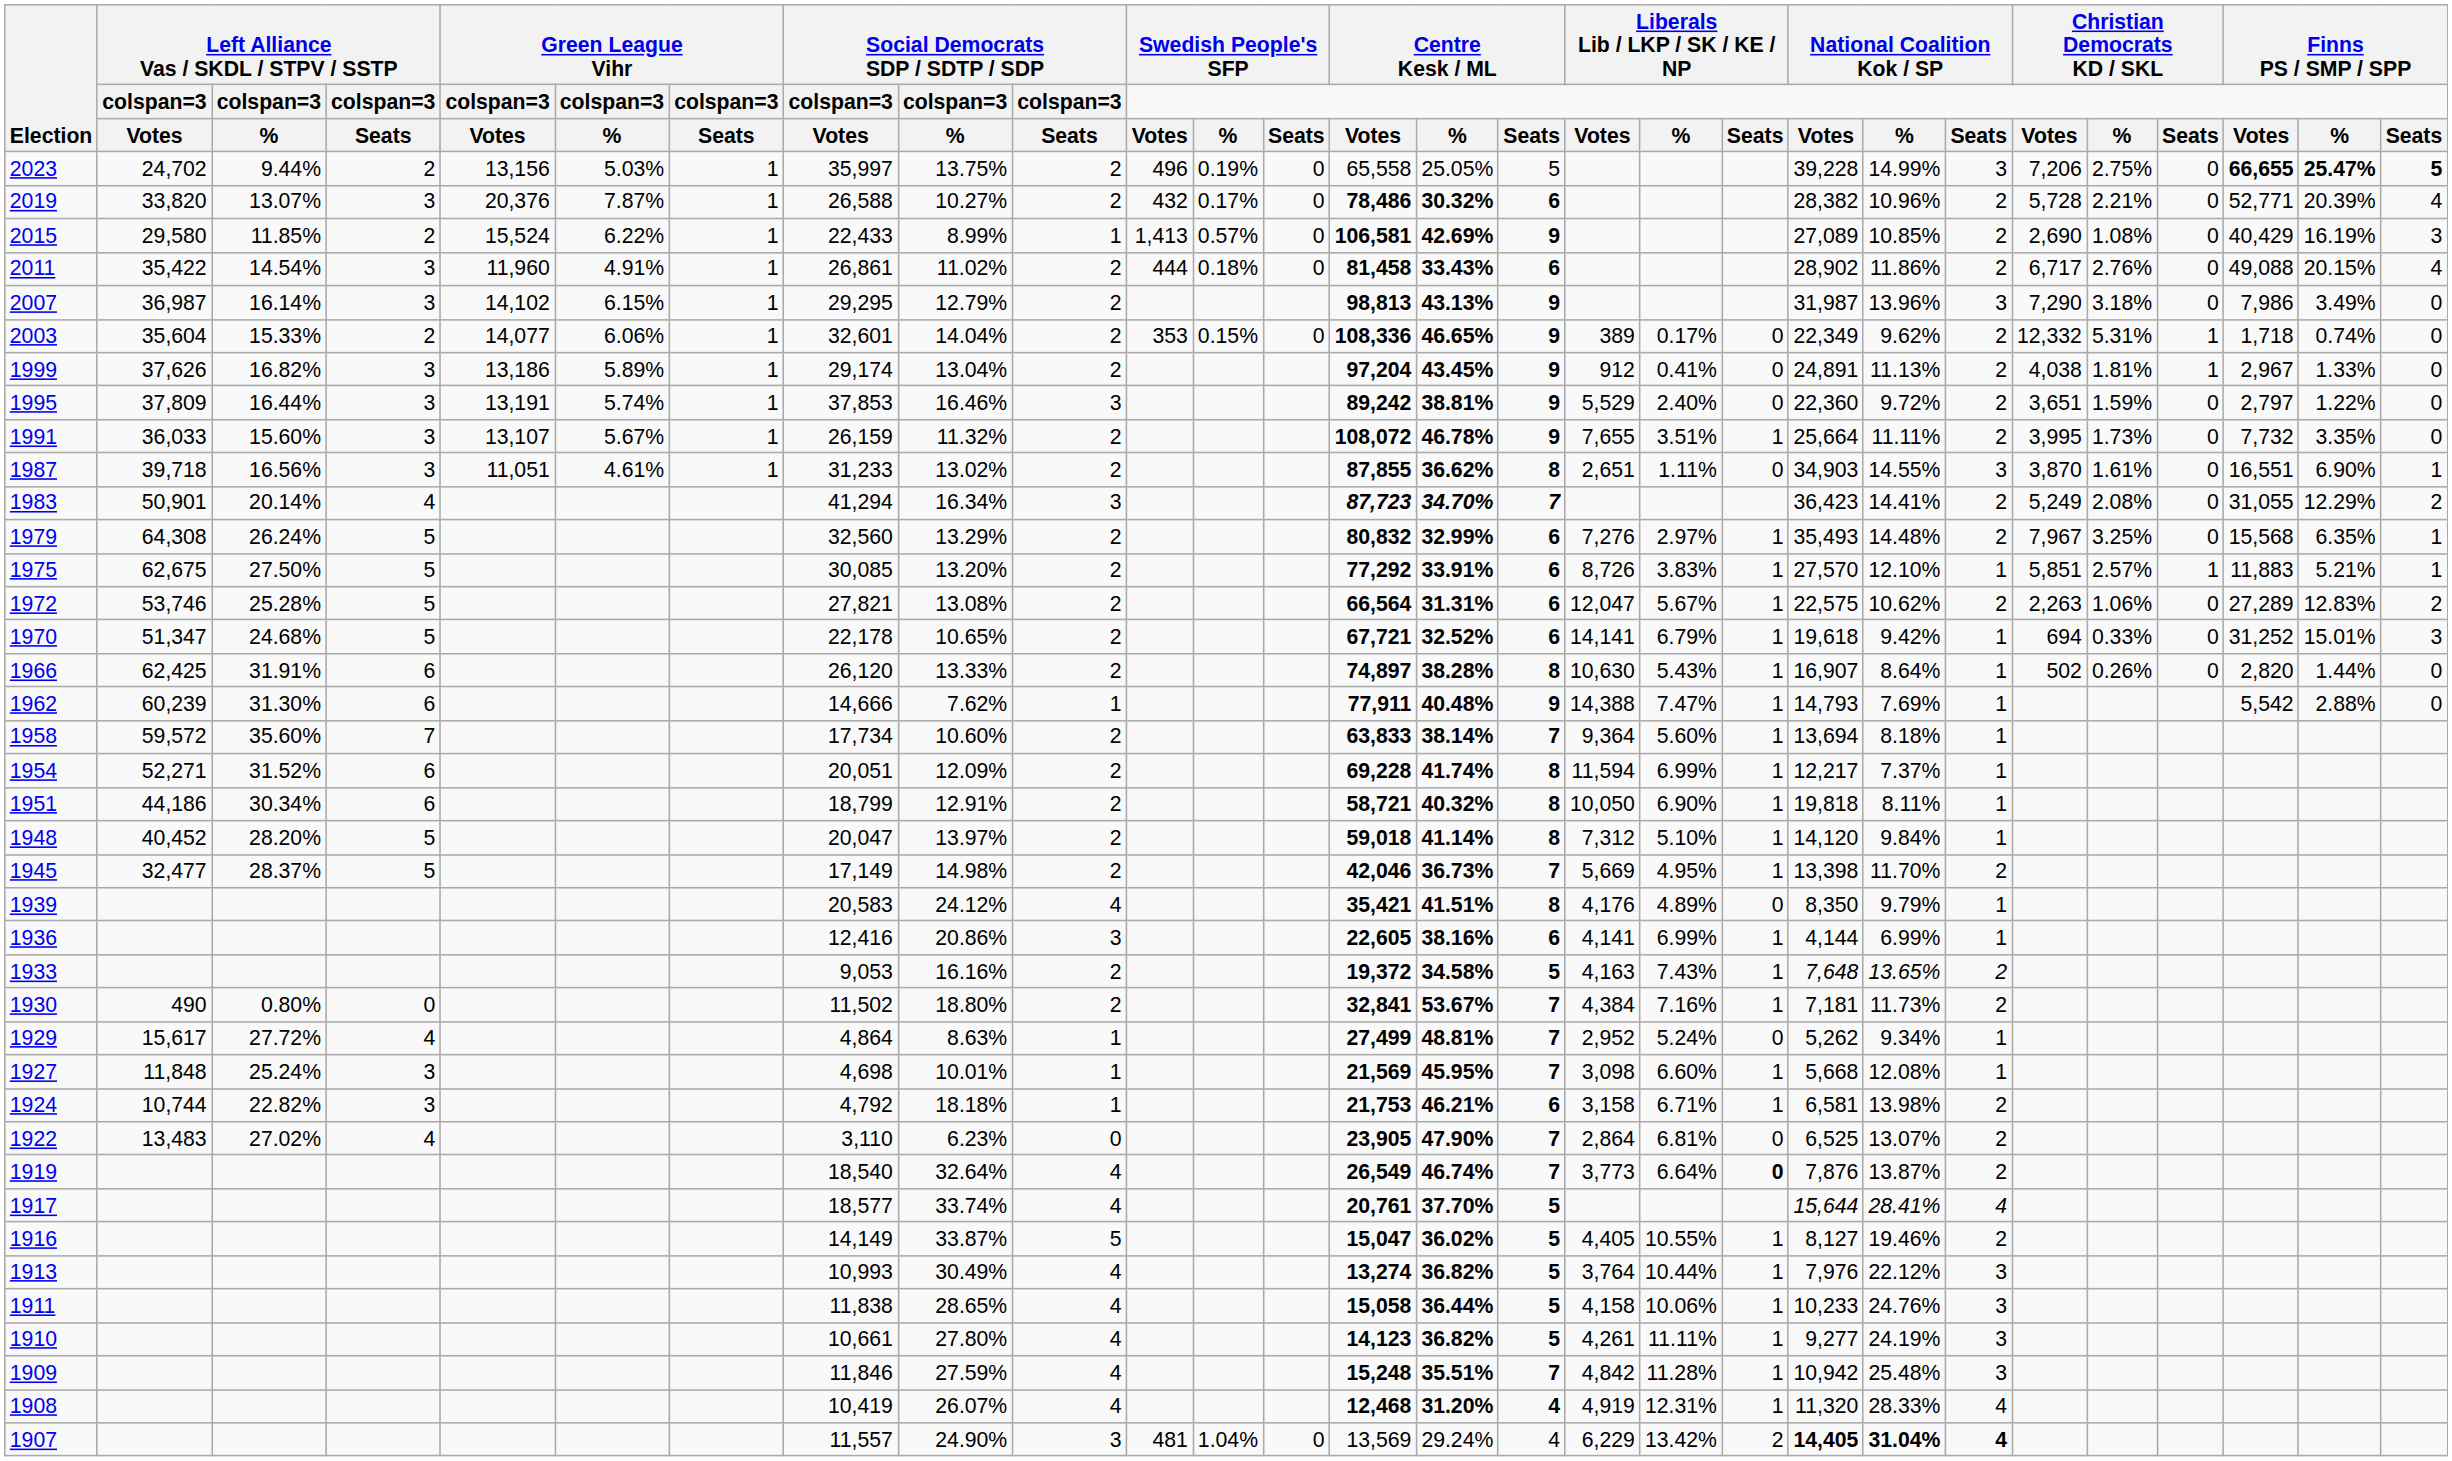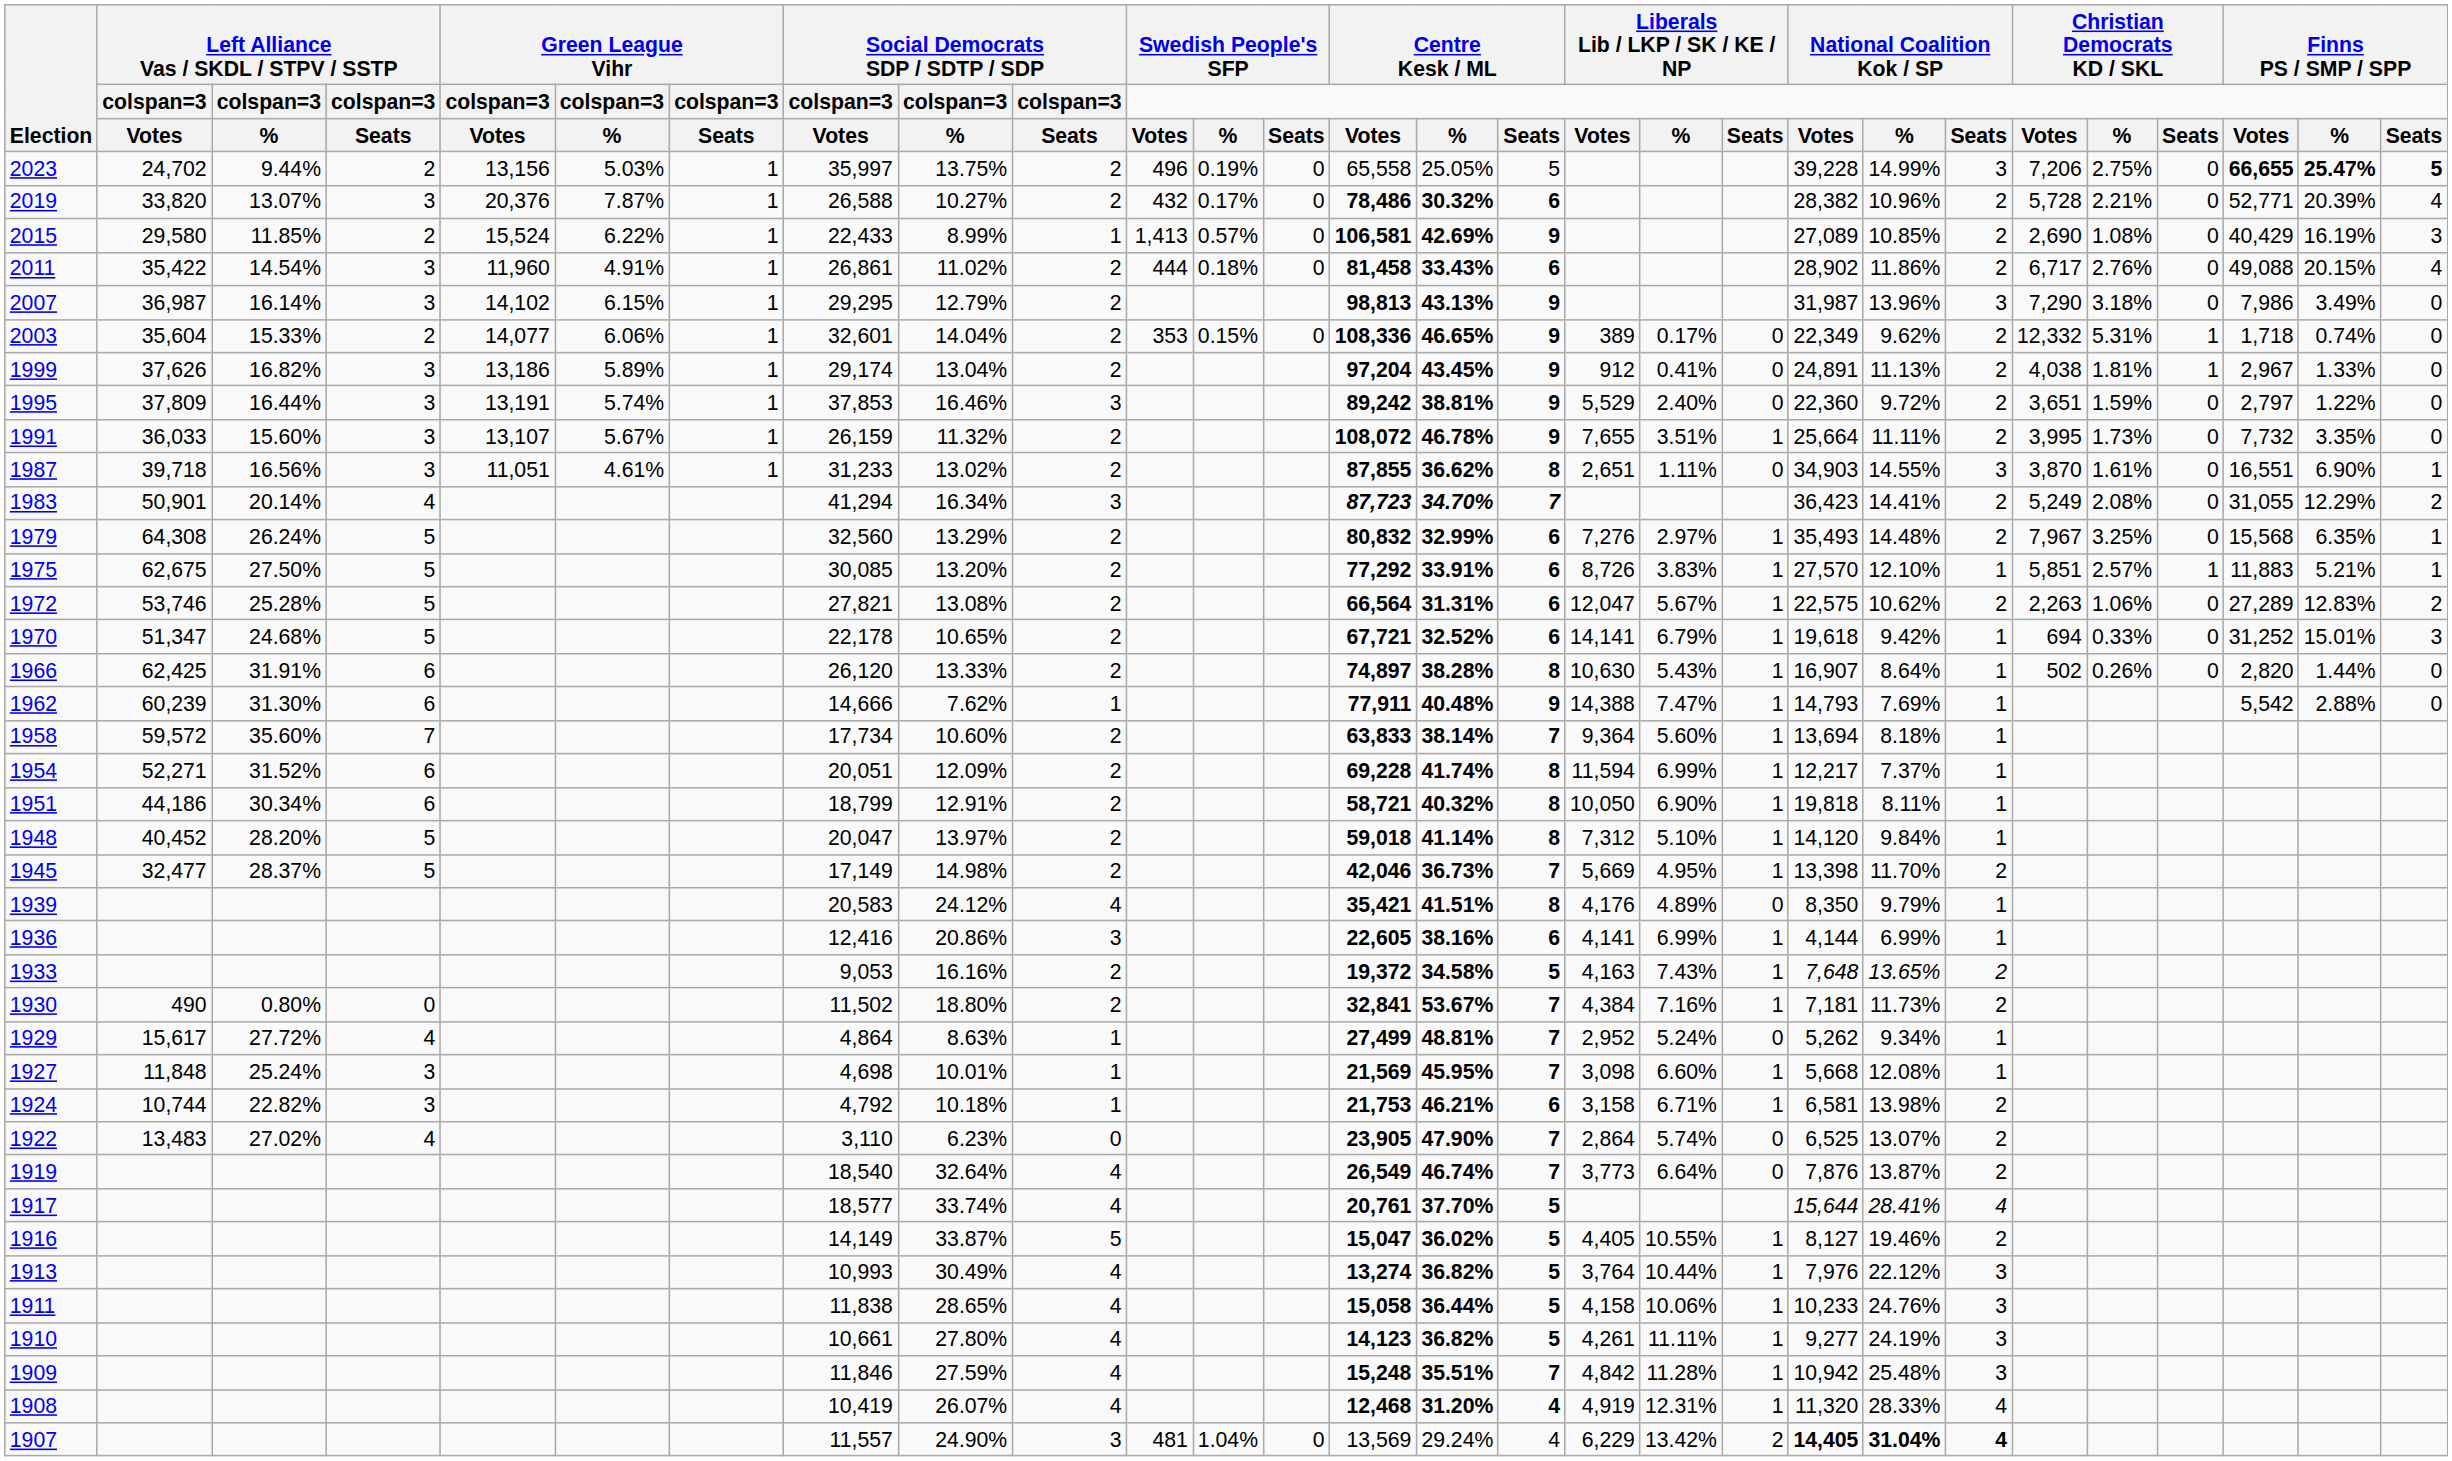1924 | Social Democrats SDP / SDTP / SDP / colspan=3 / %: 18.18% -> 10.18%
1922 | Liberals Lib / LKP / SK / KE / NP / %: 6.81% -> 5.74%
1919 | Liberals Lib / LKP / SK / KE / NP / Seats: bold -> normal
